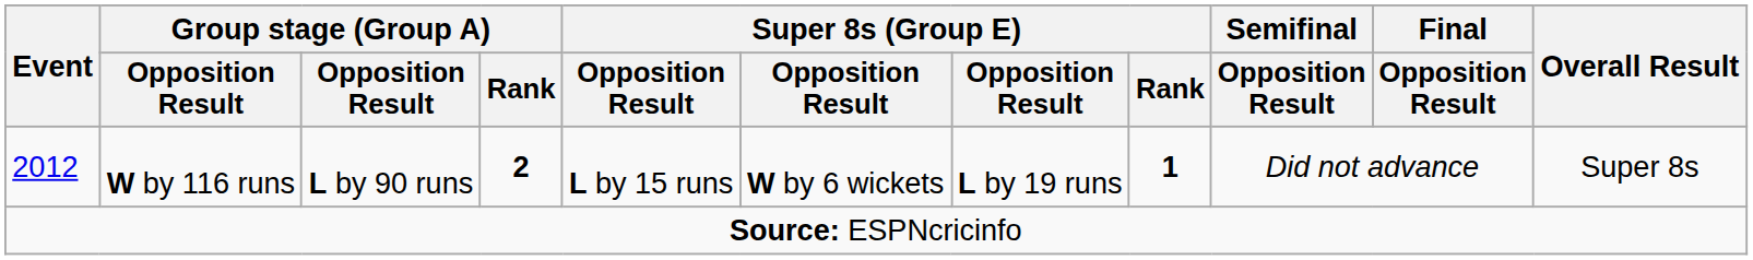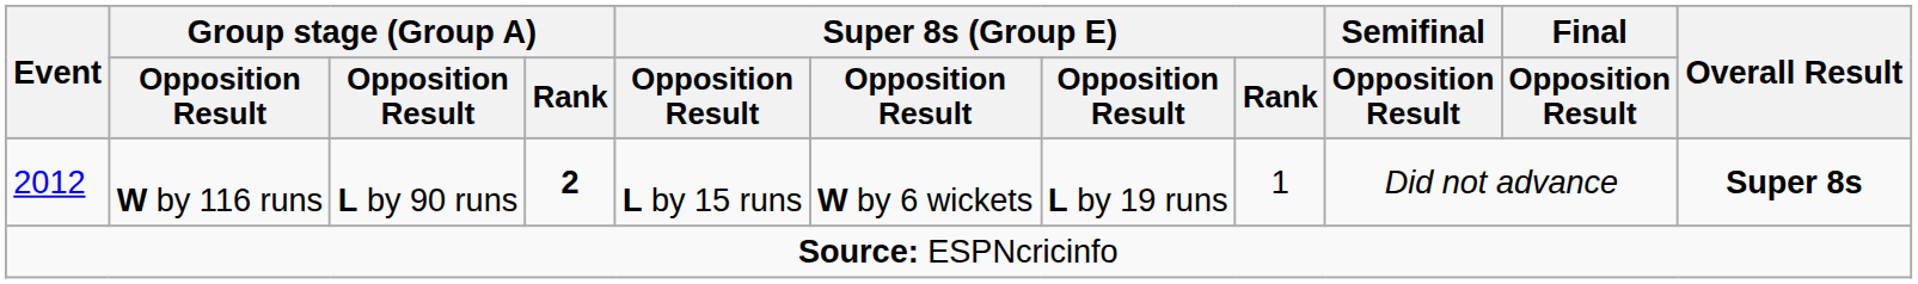2012 | Super 8s (Group E) / Rank: bold -> normal
2012 | Overall Result: normal -> bold
